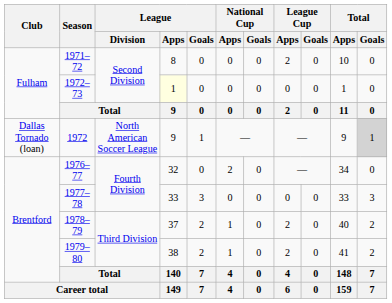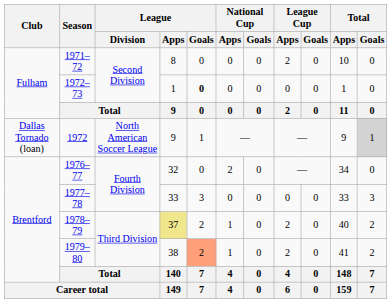1972–73 | League / Apps: lightyellow background -> no background
1972–73 | League / Goals: normal -> bold
1978–79 | League / Apps: no background -> khaki background
1979–80 | League / Goals: no background -> lightsalmon background
